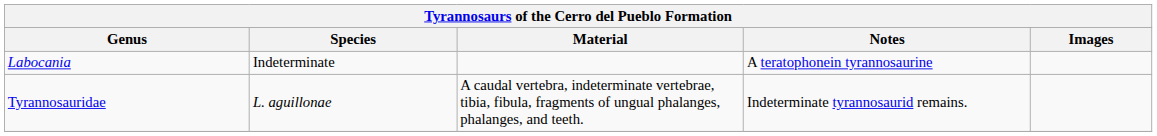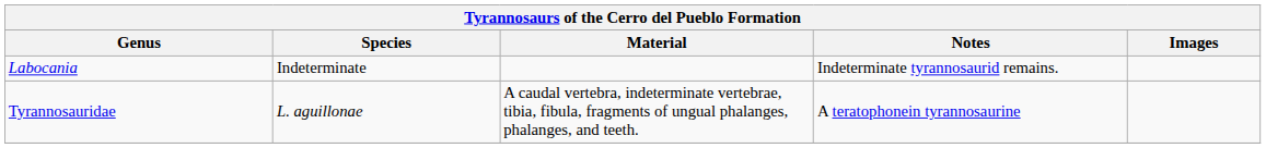Labocania | Notes: A teratophonein tyrannosaurine -> Indeterminate tyrannosaurid remains.
Tyrannosauridae | Notes: Indeterminate tyrannosaurid remains. -> A teratophonein tyrannosaurine
